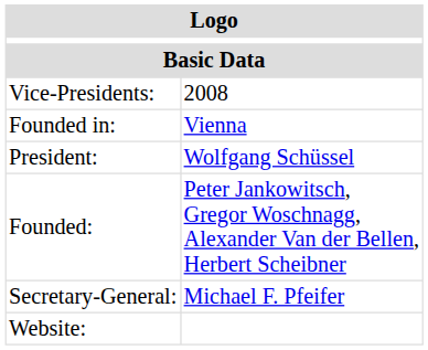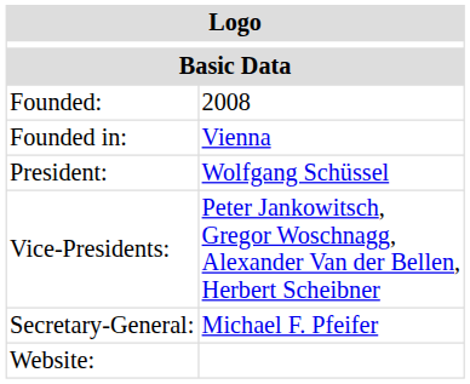row 3 | column 1: Vice-Presidents: -> Founded:
row 6 | column 1: Founded: -> Vice-Presidents:
